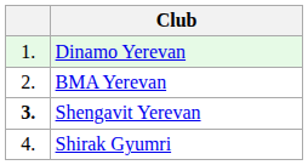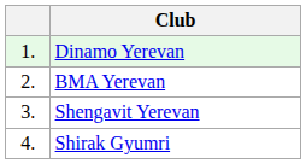Shengavit Yerevan | column 1: bold -> normal
